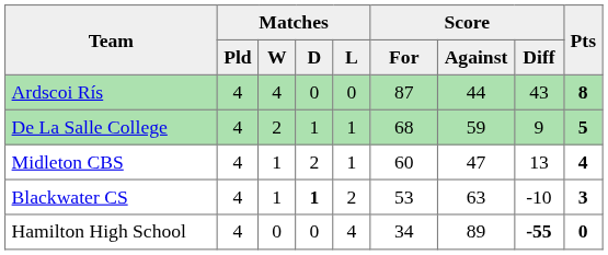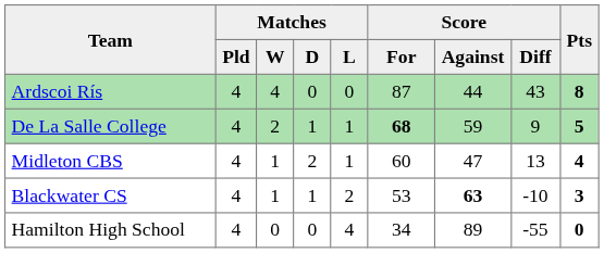De La Salle College | Score / For: normal -> bold
Blackwater CS | Matches / D: bold -> normal
Blackwater CS | Score / Against: normal -> bold
Hamilton High School | Score / Diff: bold -> normal
